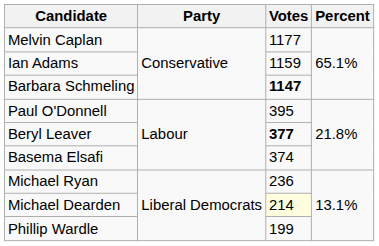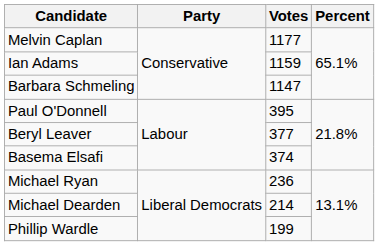Barbara Schmeling | Votes: bold -> normal
Beryl Leaver | Votes: bold -> normal
Michael Dearden | Votes: lightyellow background -> no background
